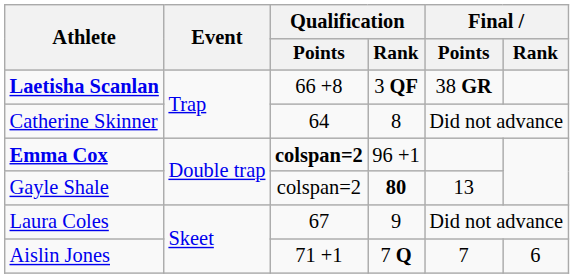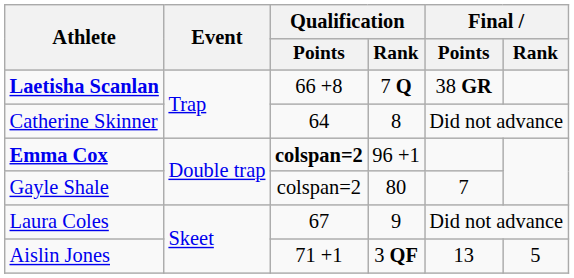Laetisha Scanlan | Qualification / Rank: 3 QF -> 7 Q
Gayle Shale | Qualification / Rank: bold -> normal
Gayle Shale | Final / Points: 13 -> 7
Aislin Jones | Qualification / Rank: 7 Q -> 3 QF
Aislin Jones | Final / Points: 7 -> 13
Aislin Jones | Final / Rank: 6 -> 5
